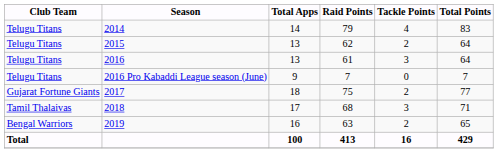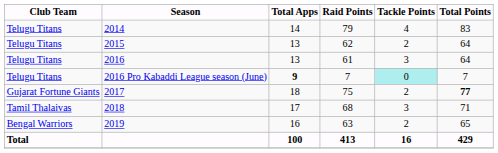2016 Pro Kabaddi League season (June) | Total Apps: normal -> bold
2016 Pro Kabaddi League season (June) | Tackle Points: no background -> paleturquoise background
2017 | Total Points: normal -> bold
